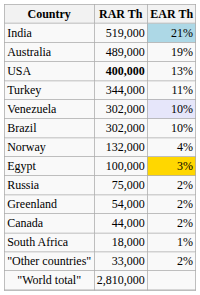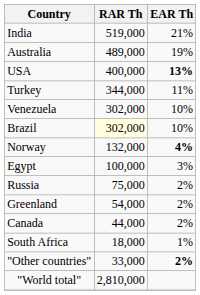India | EAR Th: lightblue background -> no background
USA | RAR Th: bold -> normal
USA | EAR Th: normal -> bold
Venezuela | EAR Th: lavender background -> no background
Brazil | RAR Th: no background -> lightyellow background
Norway | EAR Th: normal -> bold
Egypt | EAR Th: gold background -> no background
"Other countries" | EAR Th: normal -> bold
